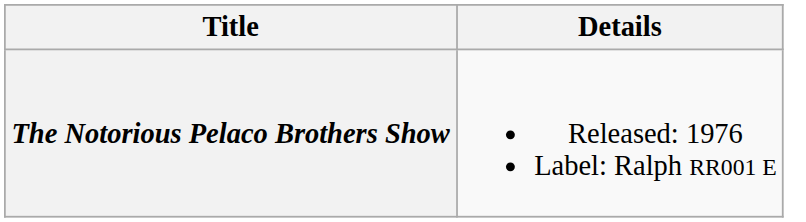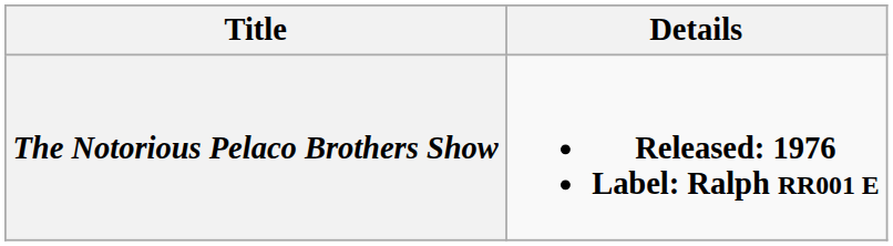The Notorious Pelaco Brothers Show | Details: normal -> bold
